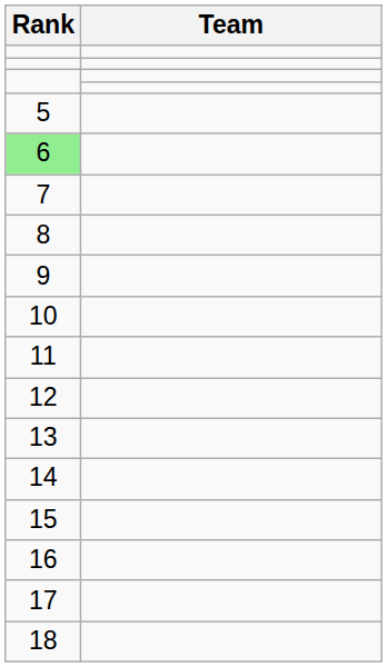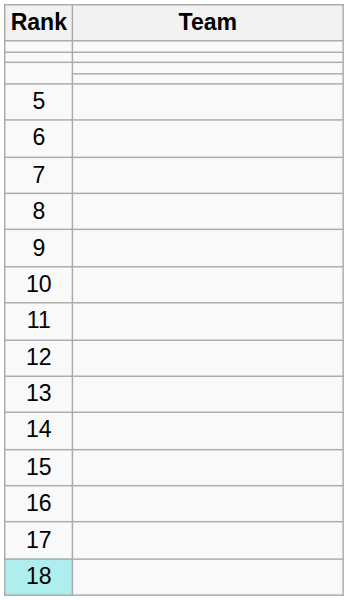row 7 | Rank: lightgreen background -> no background
row 19 | Rank: no background -> paleturquoise background
